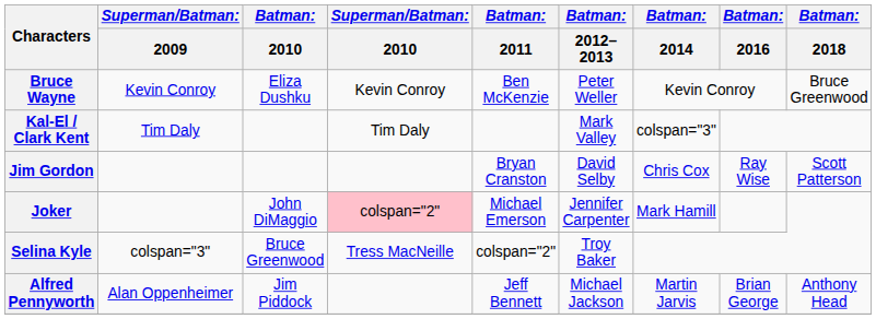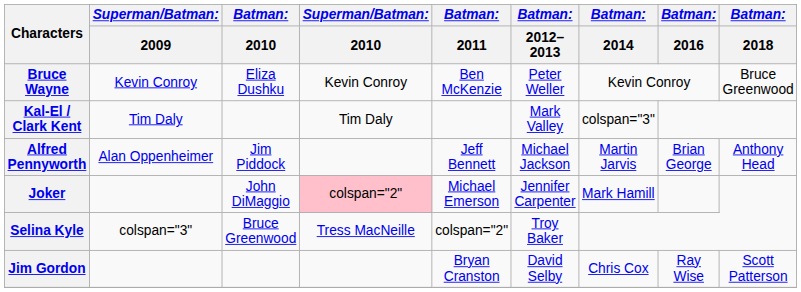rows swapped: Jim Gordon <-> Alfred Pennyworth
